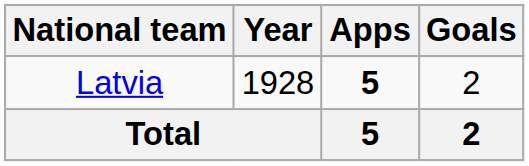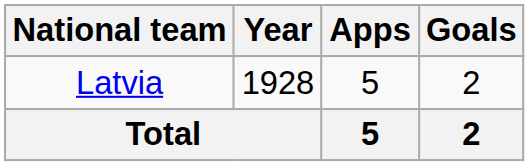1928 | Apps: bold -> normal
